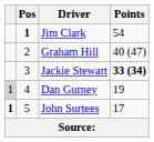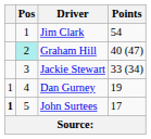Jim Clark | Pos: bold -> normal
Graham Hill | Pos: no background -> paleturquoise background
Jackie Stewart | Points: bold -> normal
Dan Gurney | column 1: lightgrey background -> no background
